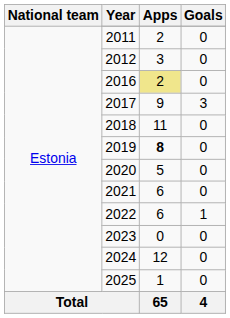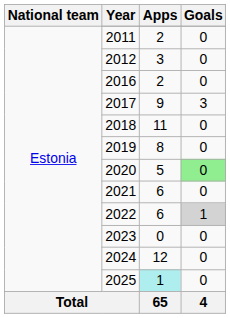2016 | Apps: khaki background -> no background
2019 | Apps: bold -> normal
2020 | Goals: no background -> lightgreen background
2022 | Goals: no background -> lightgrey background
2025 | Apps: no background -> paleturquoise background
